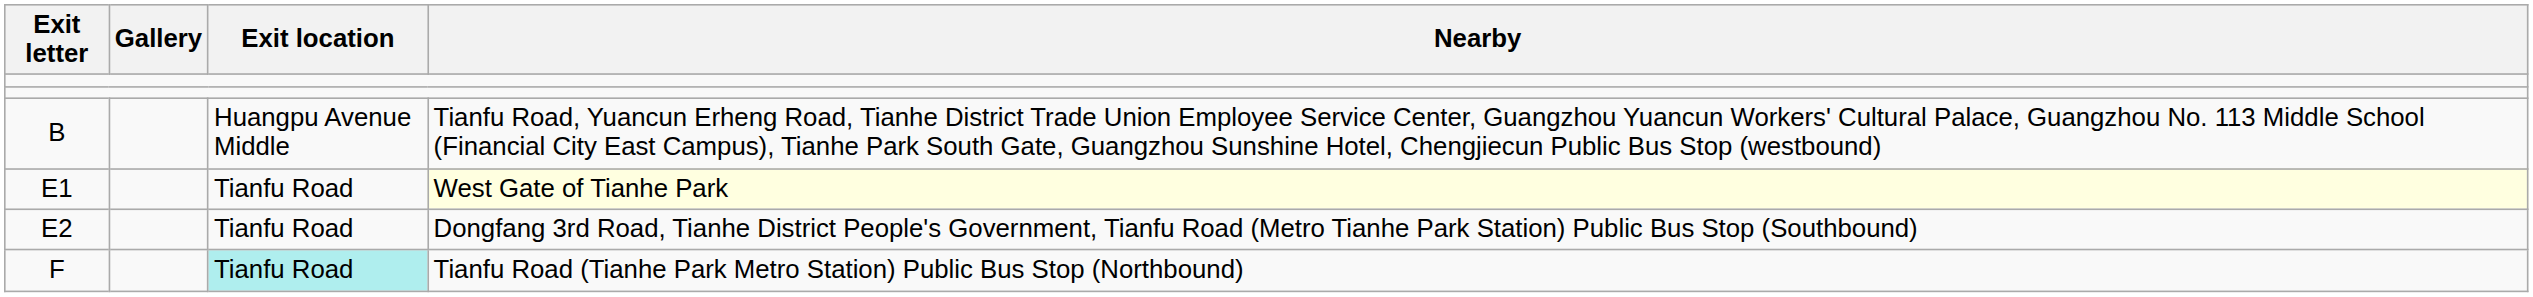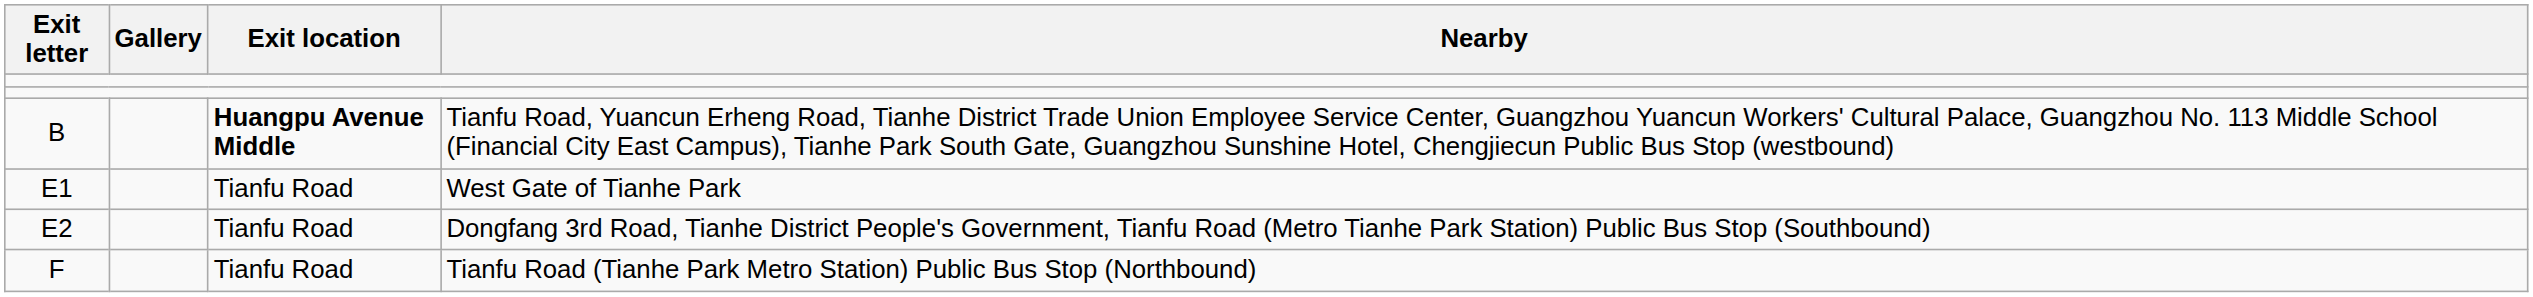B | Exit location: normal -> bold
E1 | Nearby: lightyellow background -> no background
F | Exit location: paleturquoise background -> no background
